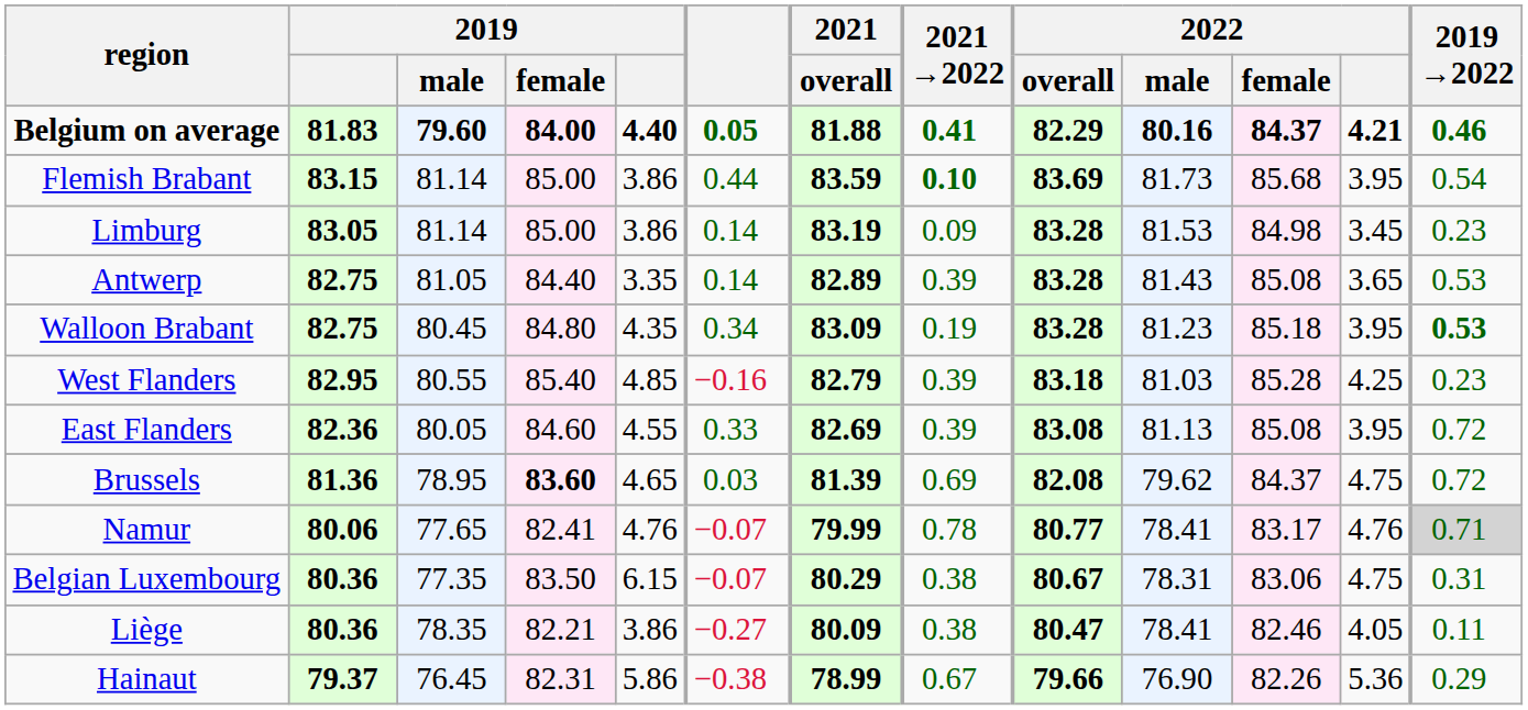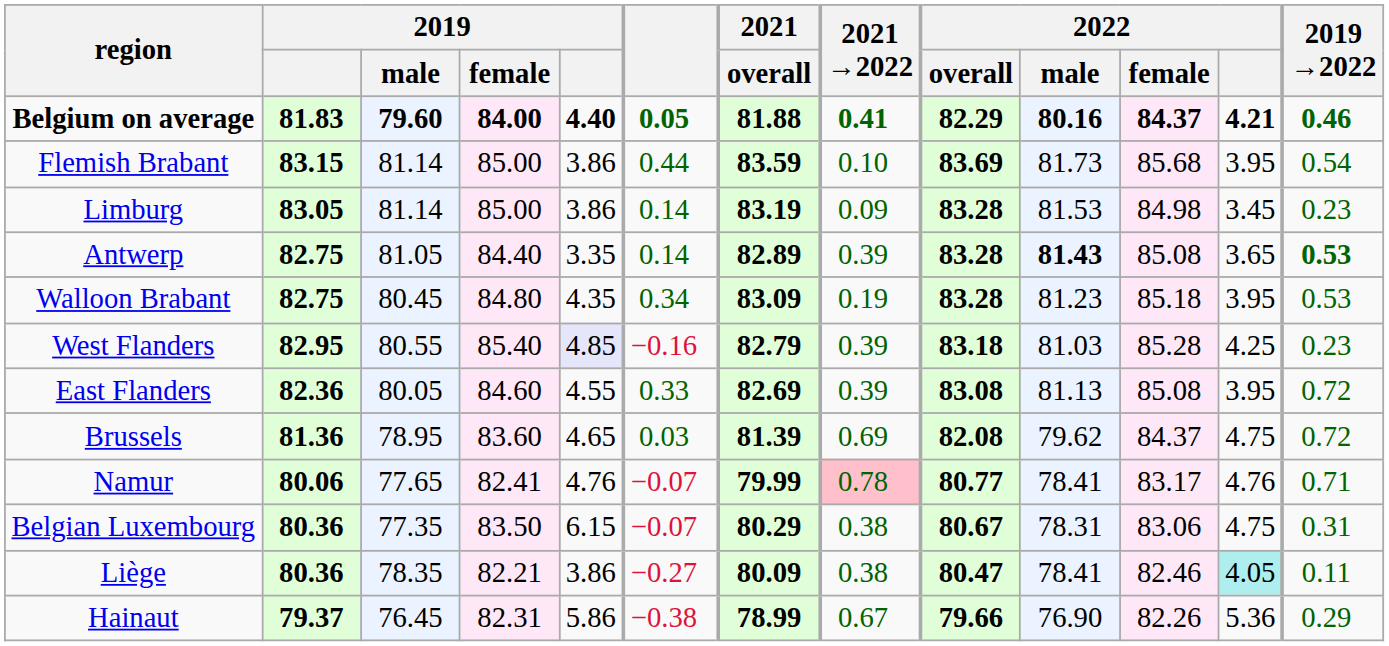Flemish Brabant | 2021 →2022: bold -> normal
Antwerp | 2022 / male: normal -> bold
Antwerp | 2019 →2022: normal -> bold
Walloon Brabant | 2019 →2022: bold -> normal
West Flanders | column 5: no background -> lavender background
Brussels | 2019 / female: bold -> normal
Namur | 2021 →2022: no background -> pink background
Namur | 2019 →2022: lightgrey background -> no background
Liège | 2022: no background -> paleturquoise background
